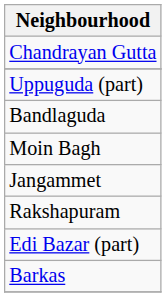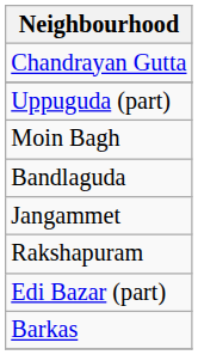row 4 | column 1: Bandlaguda -> Moin Bagh
row 5 | column 1: Moin Bagh -> Bandlaguda
